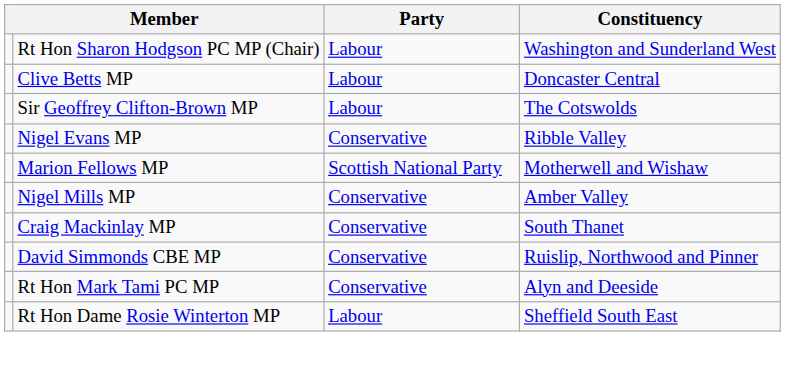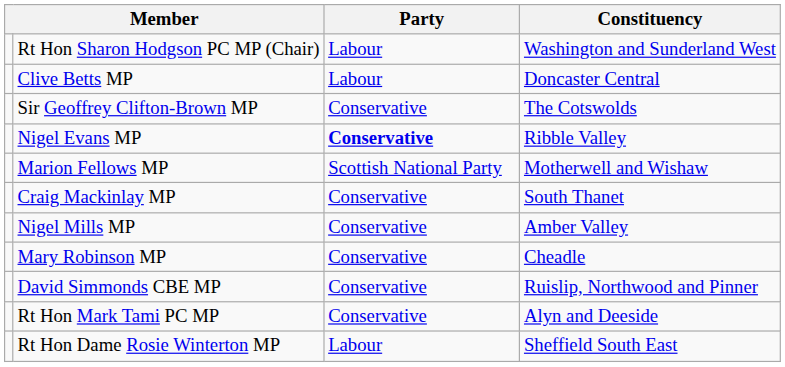Sir Geoffrey Clifton-Brown MP | Party: Labour -> Conservative
Nigel Evans MP | Party: normal -> bold
rows swapped: Craig Mackinlay MP <-> Nigel Mills MP
+ row: Mary Robinson MP | Conservative | Cheadle
